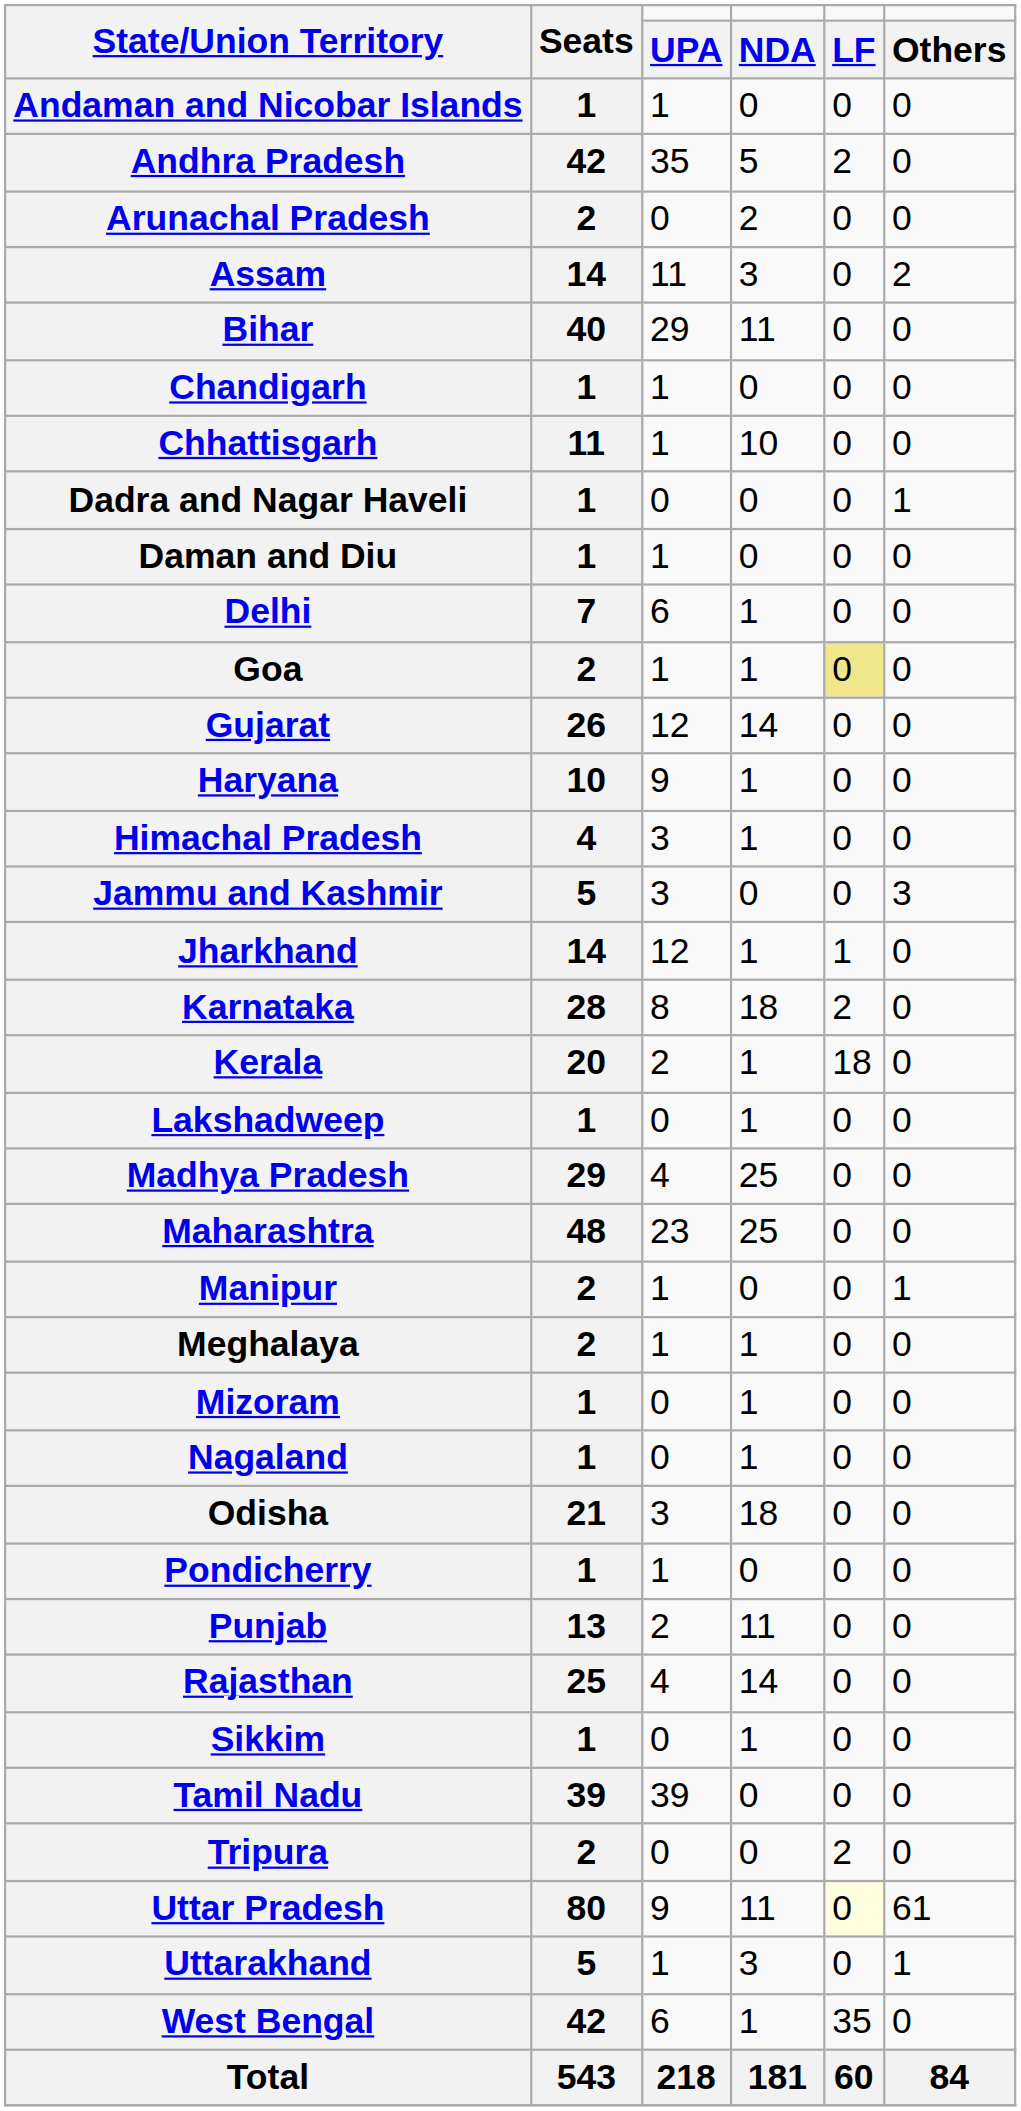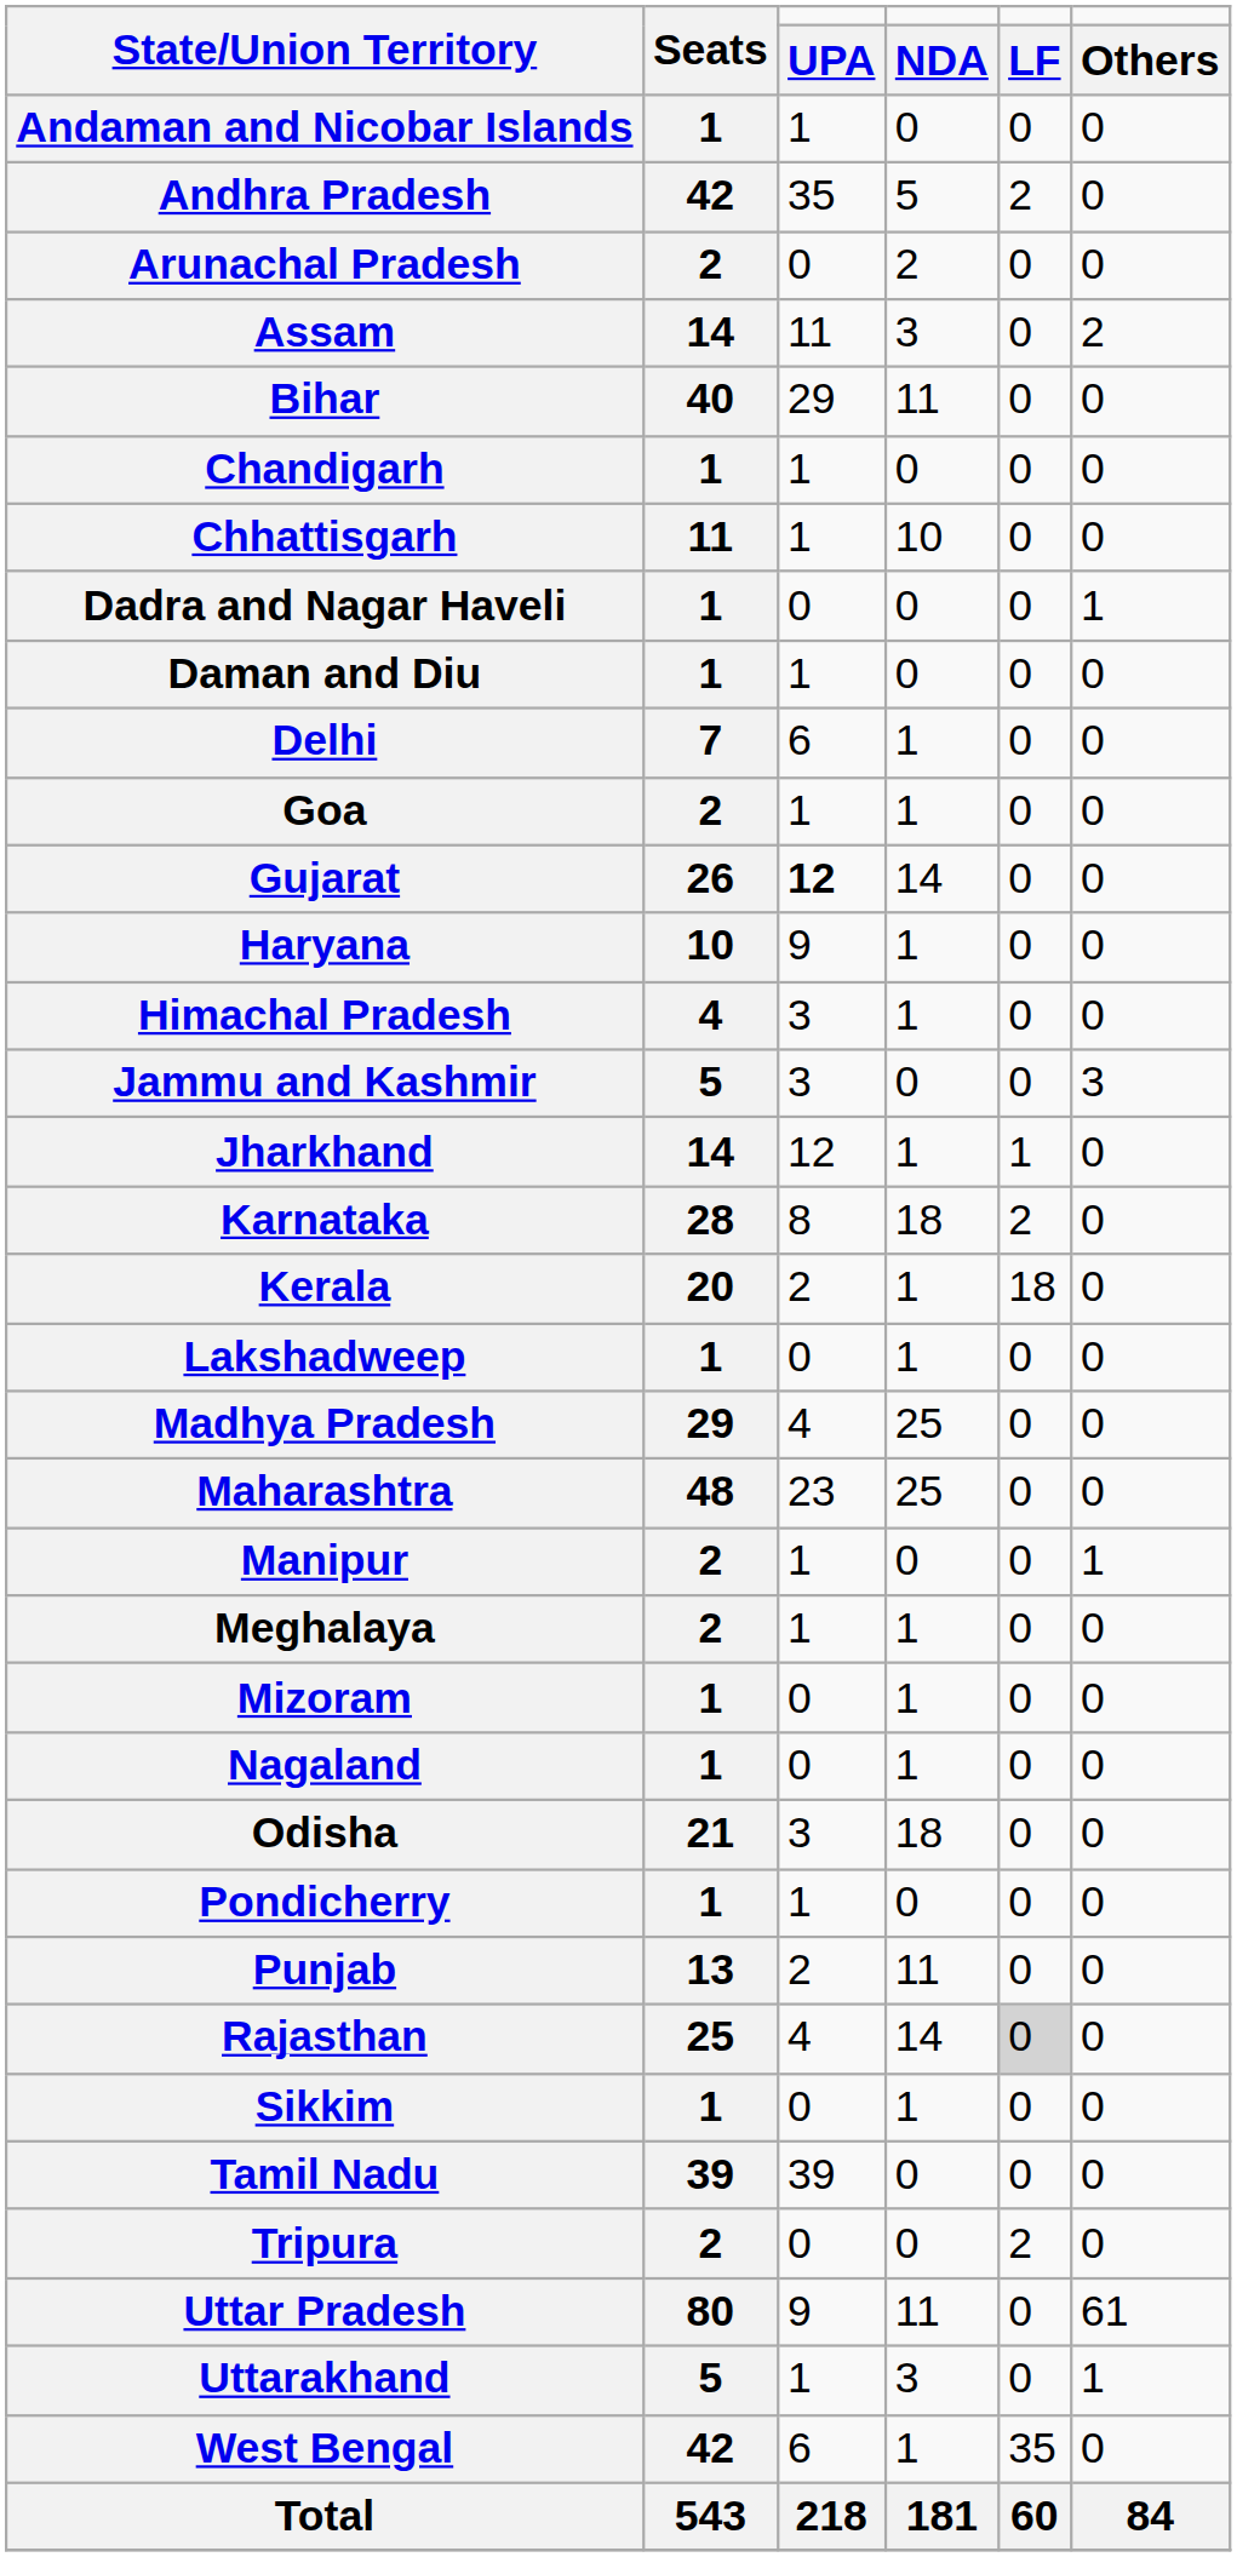Goa | LF: khaki background -> no background
Gujarat | UPA: normal -> bold
Rajasthan | LF: no background -> lightgrey background
Uttar Pradesh | LF: lightyellow background -> no background
